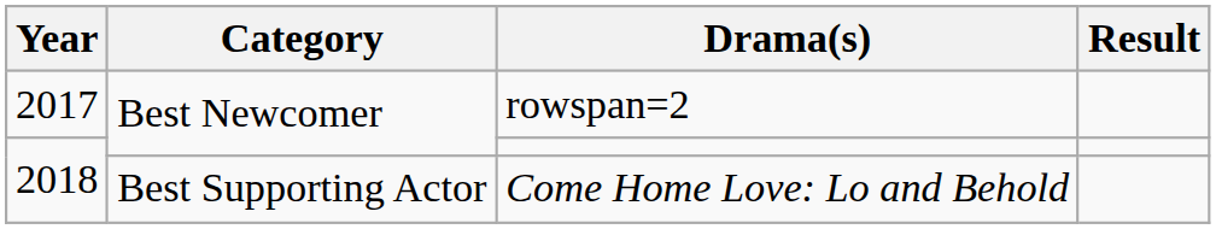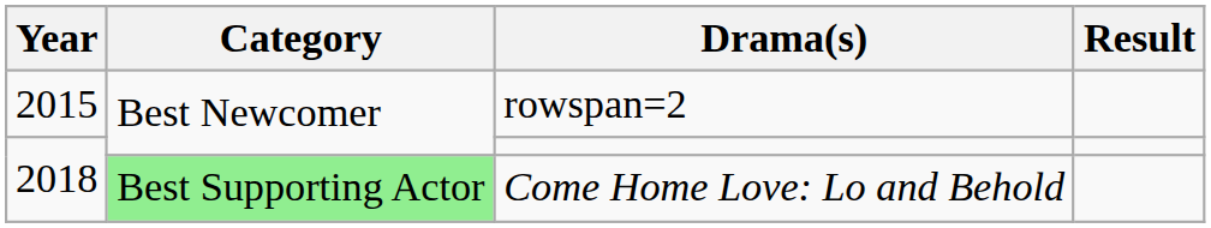rowspan=2 | Year: 2017 -> 2015
Come Home Love: Lo and Behold | Category: no background -> lightgreen background
